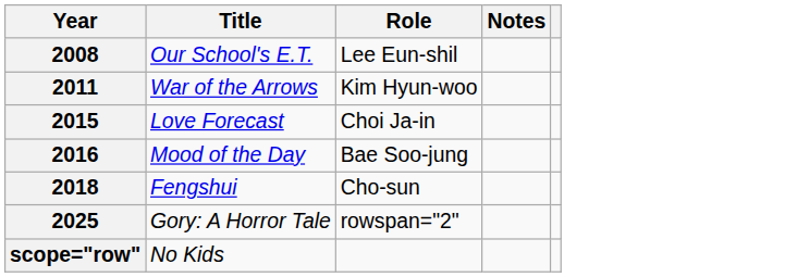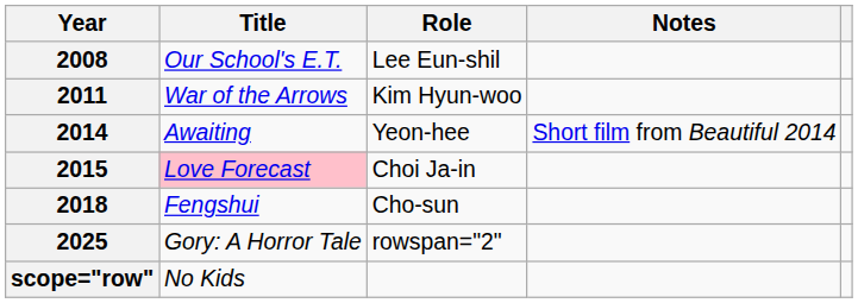+ row: 2014 | Awaiting | Yeon-hee | Short film from Beautiful 2014
2015 | Title: no background -> pink background
- row: 2016 | Mood of the Day | Bae Soo-jung
